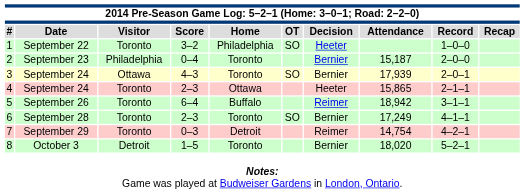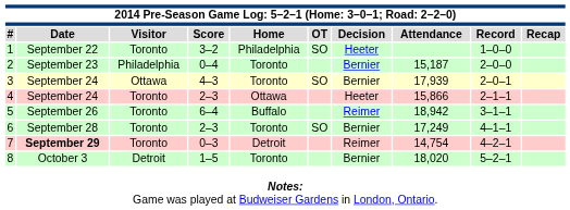4 | Attendance: 15,865 -> 15,866
7 | Date: normal -> bold
